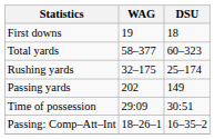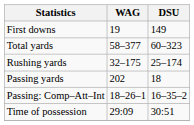First downs | DSU: 18 -> 149
Passing yards | DSU: 149 -> 18
rows swapped: Passing: Comp–Att–Int <-> Time of possession
